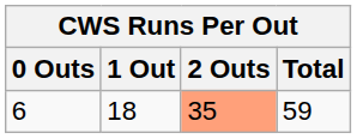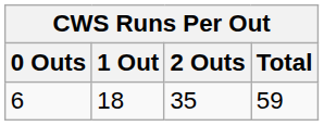6 | 2 Outs: lightsalmon background -> no background
